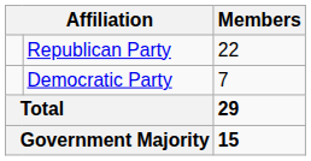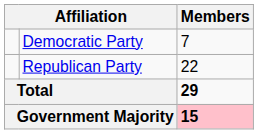rows swapped: Republican Party <-> Democratic Party
Government Majority | Members: no background -> pink background
